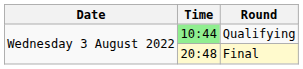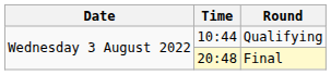Qualifying | Time: lightgreen background -> no background
